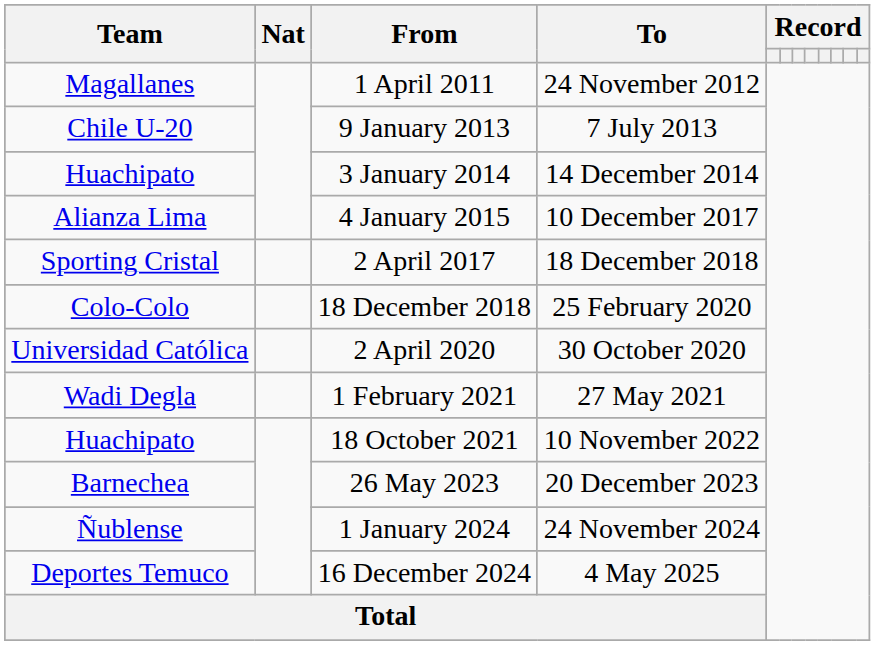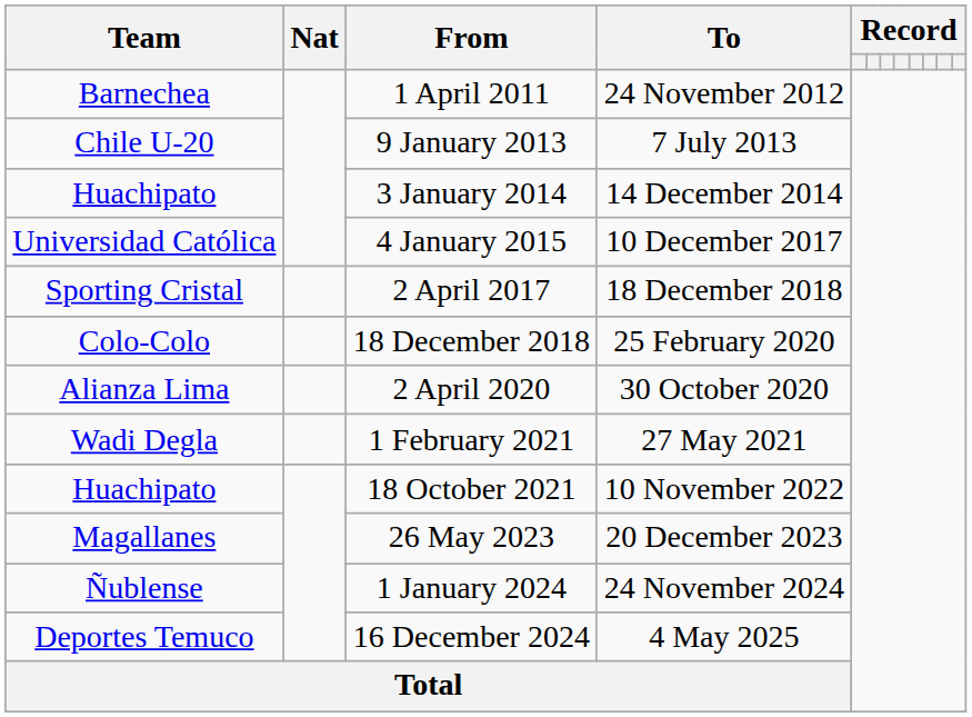1 April 2011 | Team: Magallanes -> Barnechea
4 January 2015 | Team: Alianza Lima -> Universidad Católica
2 April 2020 | Team: Universidad Católica -> Alianza Lima
26 May 2023 | Team: Barnechea -> Magallanes
